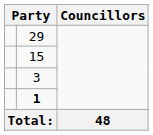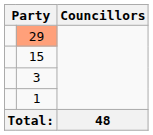29 | column 2: no background -> lightsalmon background
1 | column 2: bold -> normal
